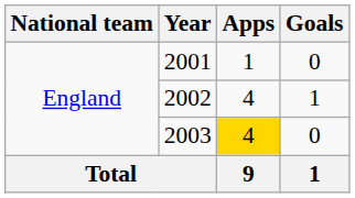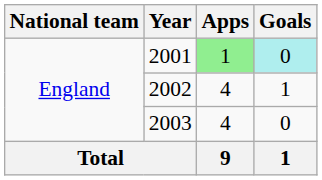2001 | Apps: no background -> lightgreen background
2001 | Goals: no background -> paleturquoise background
2003 | Apps: gold background -> no background
